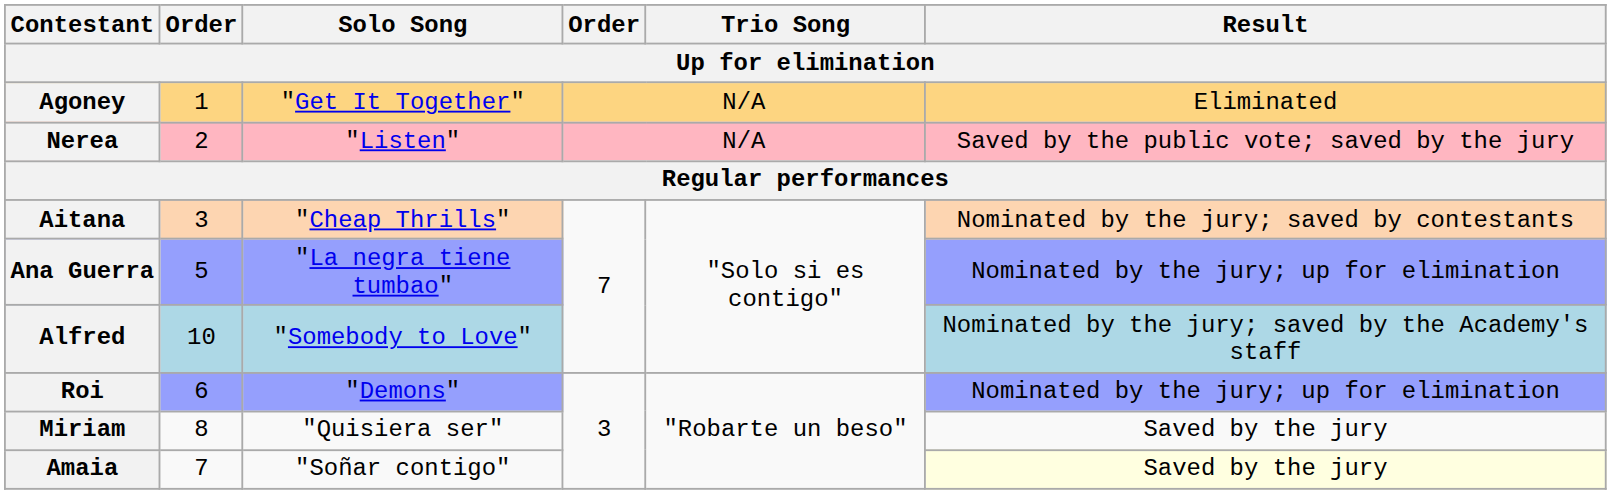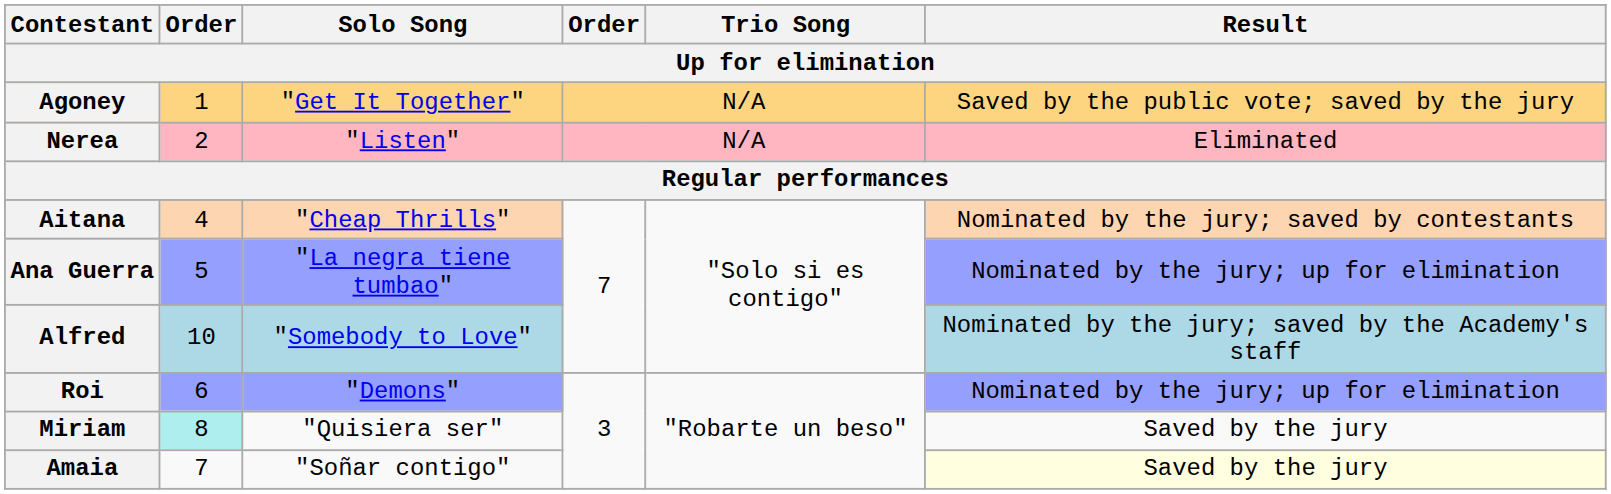Agoney | Result: Eliminated -> Saved by the public vote; saved by the jury
Nerea | Result: Saved by the public vote; saved by the jury -> Eliminated
Aitana | column 2: 3 -> 4
Miriam | column 2: no background -> paleturquoise background
